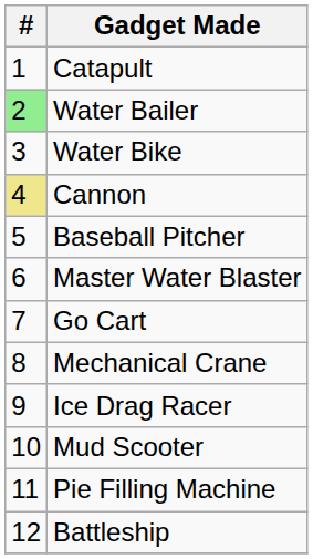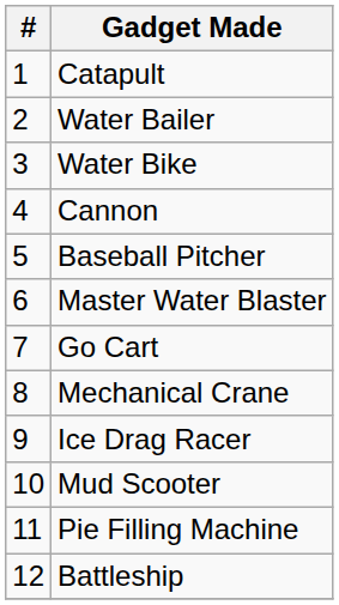Water Bailer | #: lightgreen background -> no background
Cannon | #: khaki background -> no background
